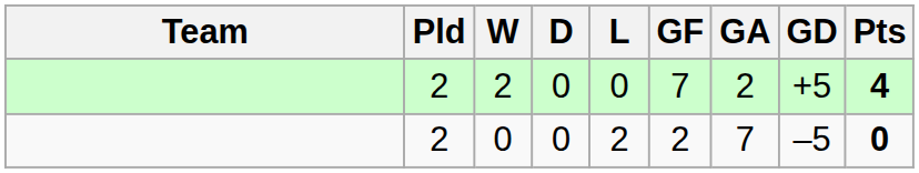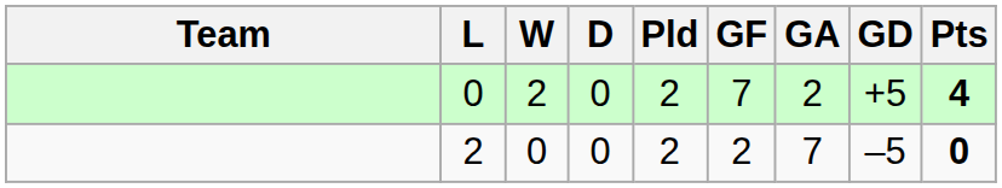columns swapped: Pld <-> L
